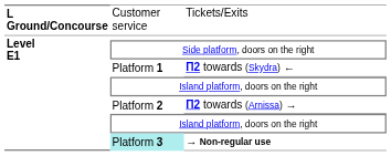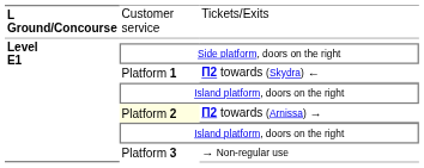Platform 2 | column 2: no background -> lightyellow background
Platform 3 | column 2: paleturquoise background -> no background
Platform 3 | column 3: bold -> normal
